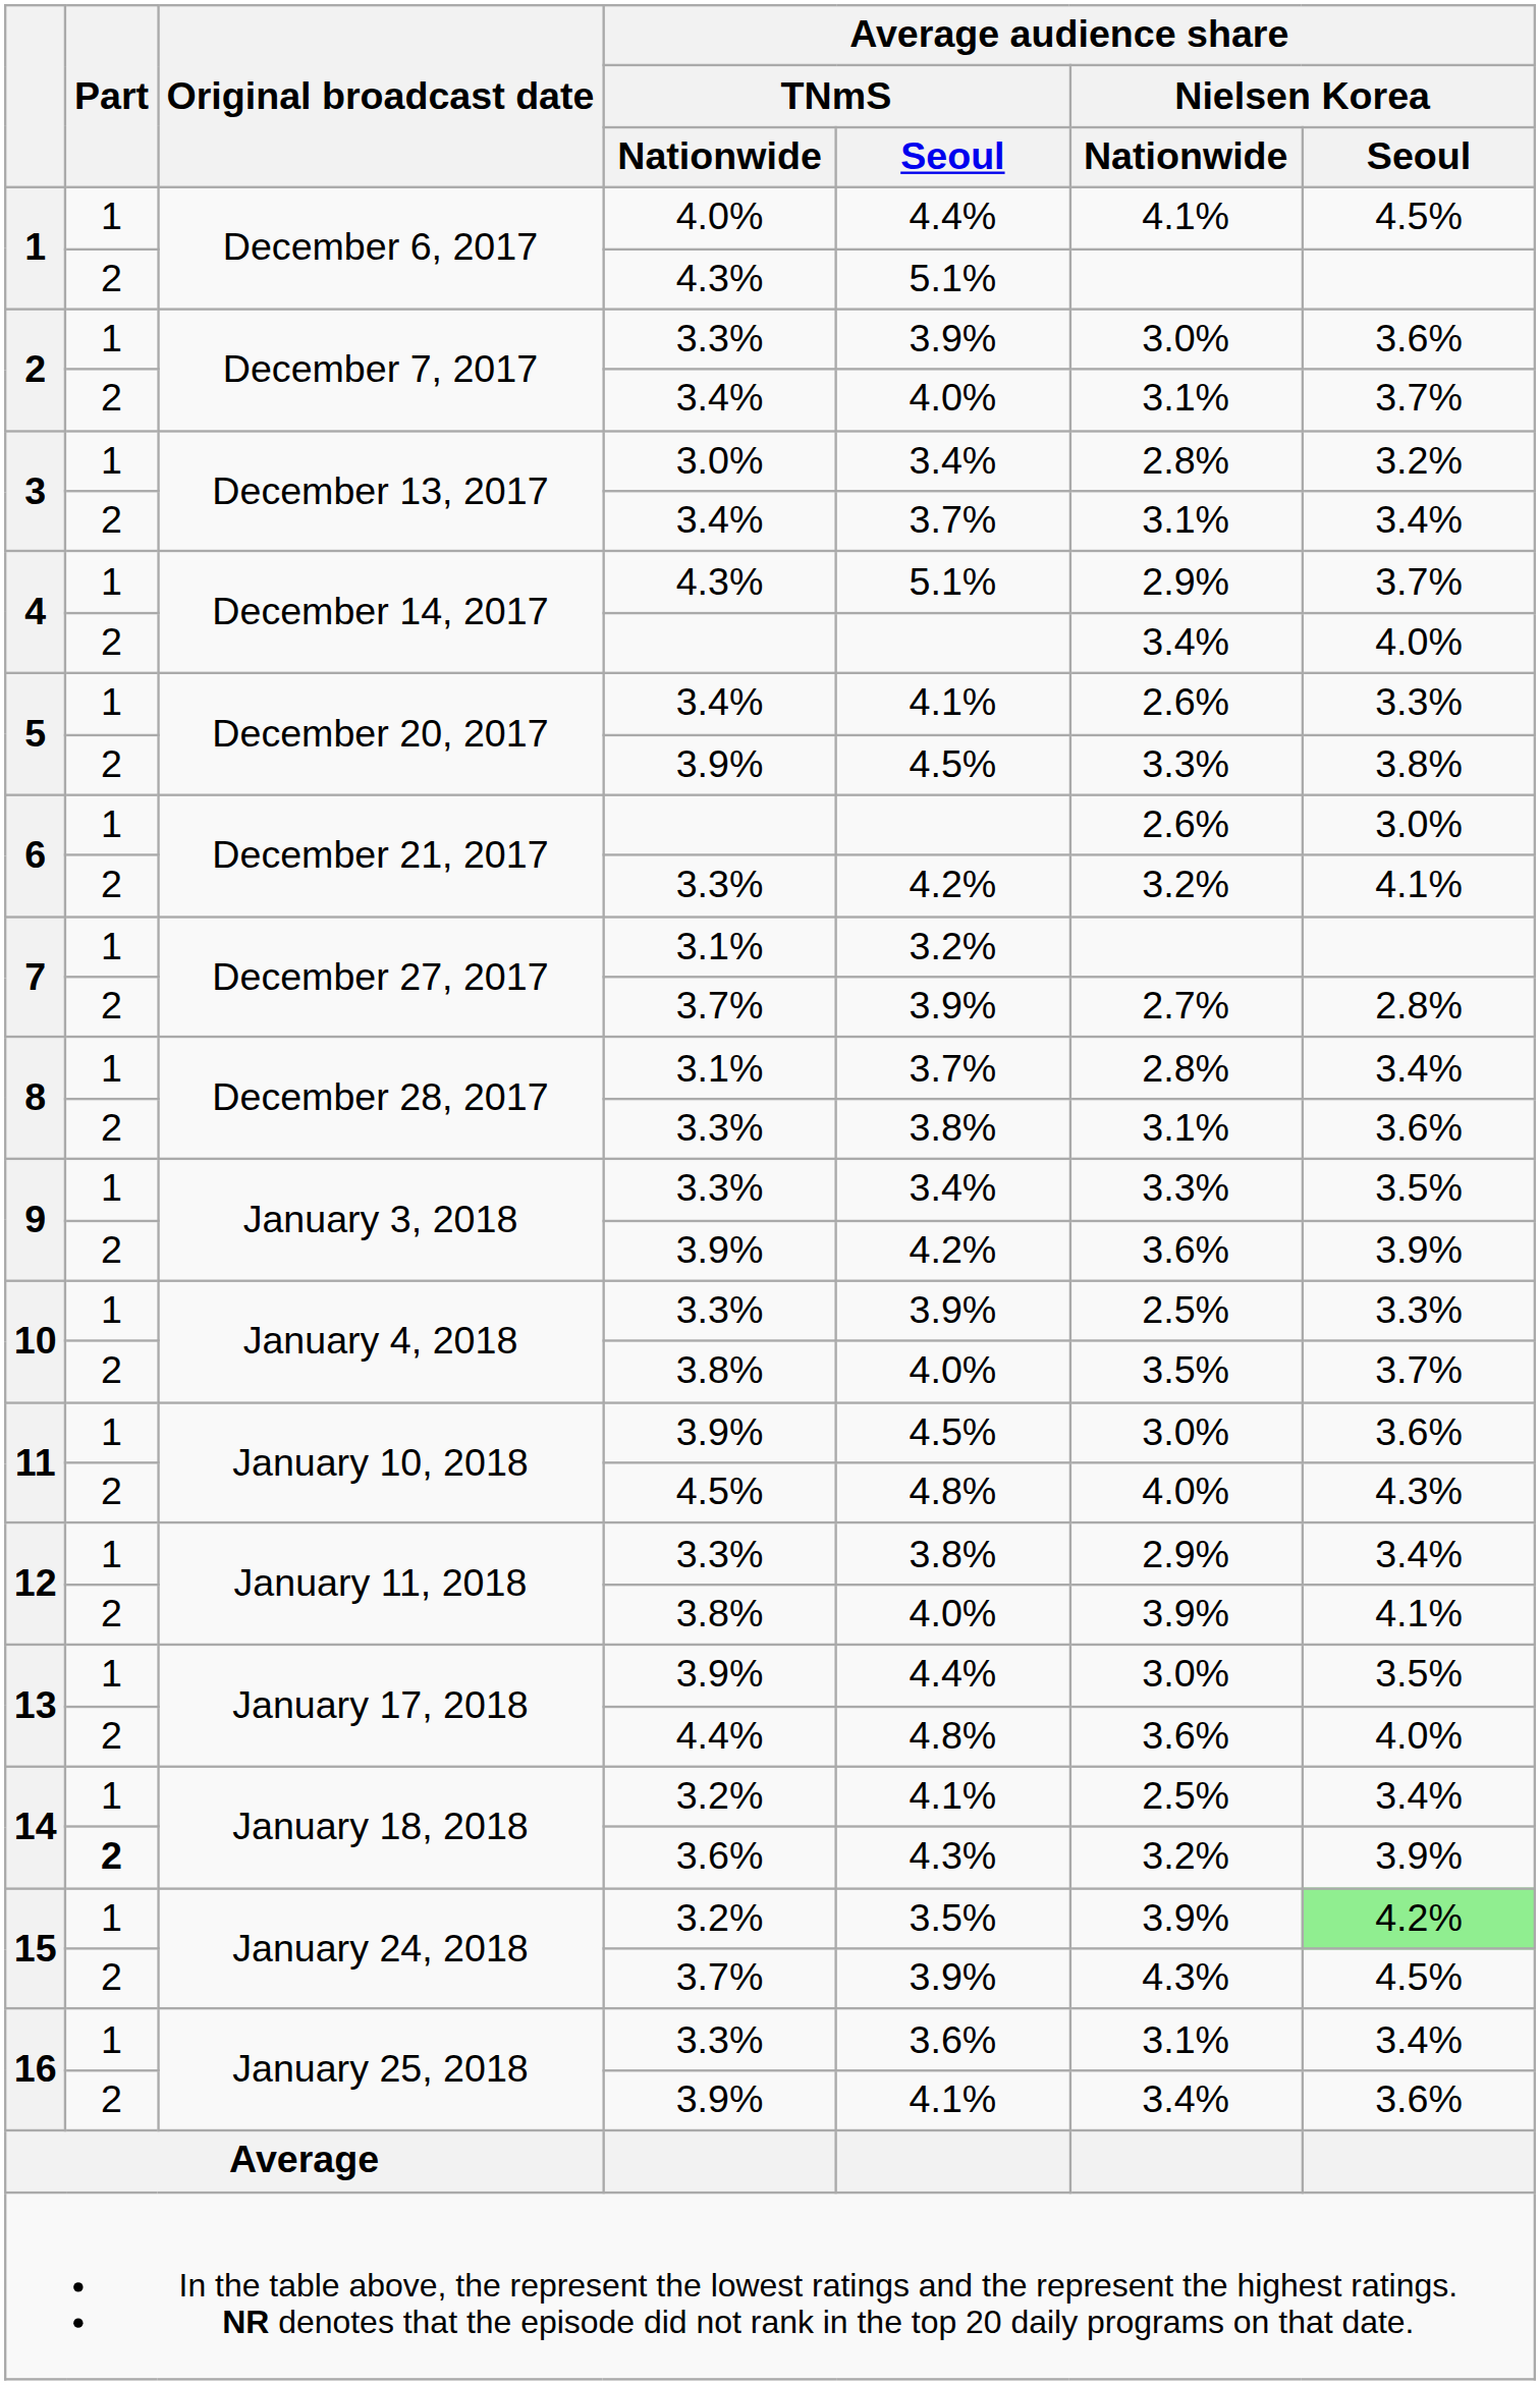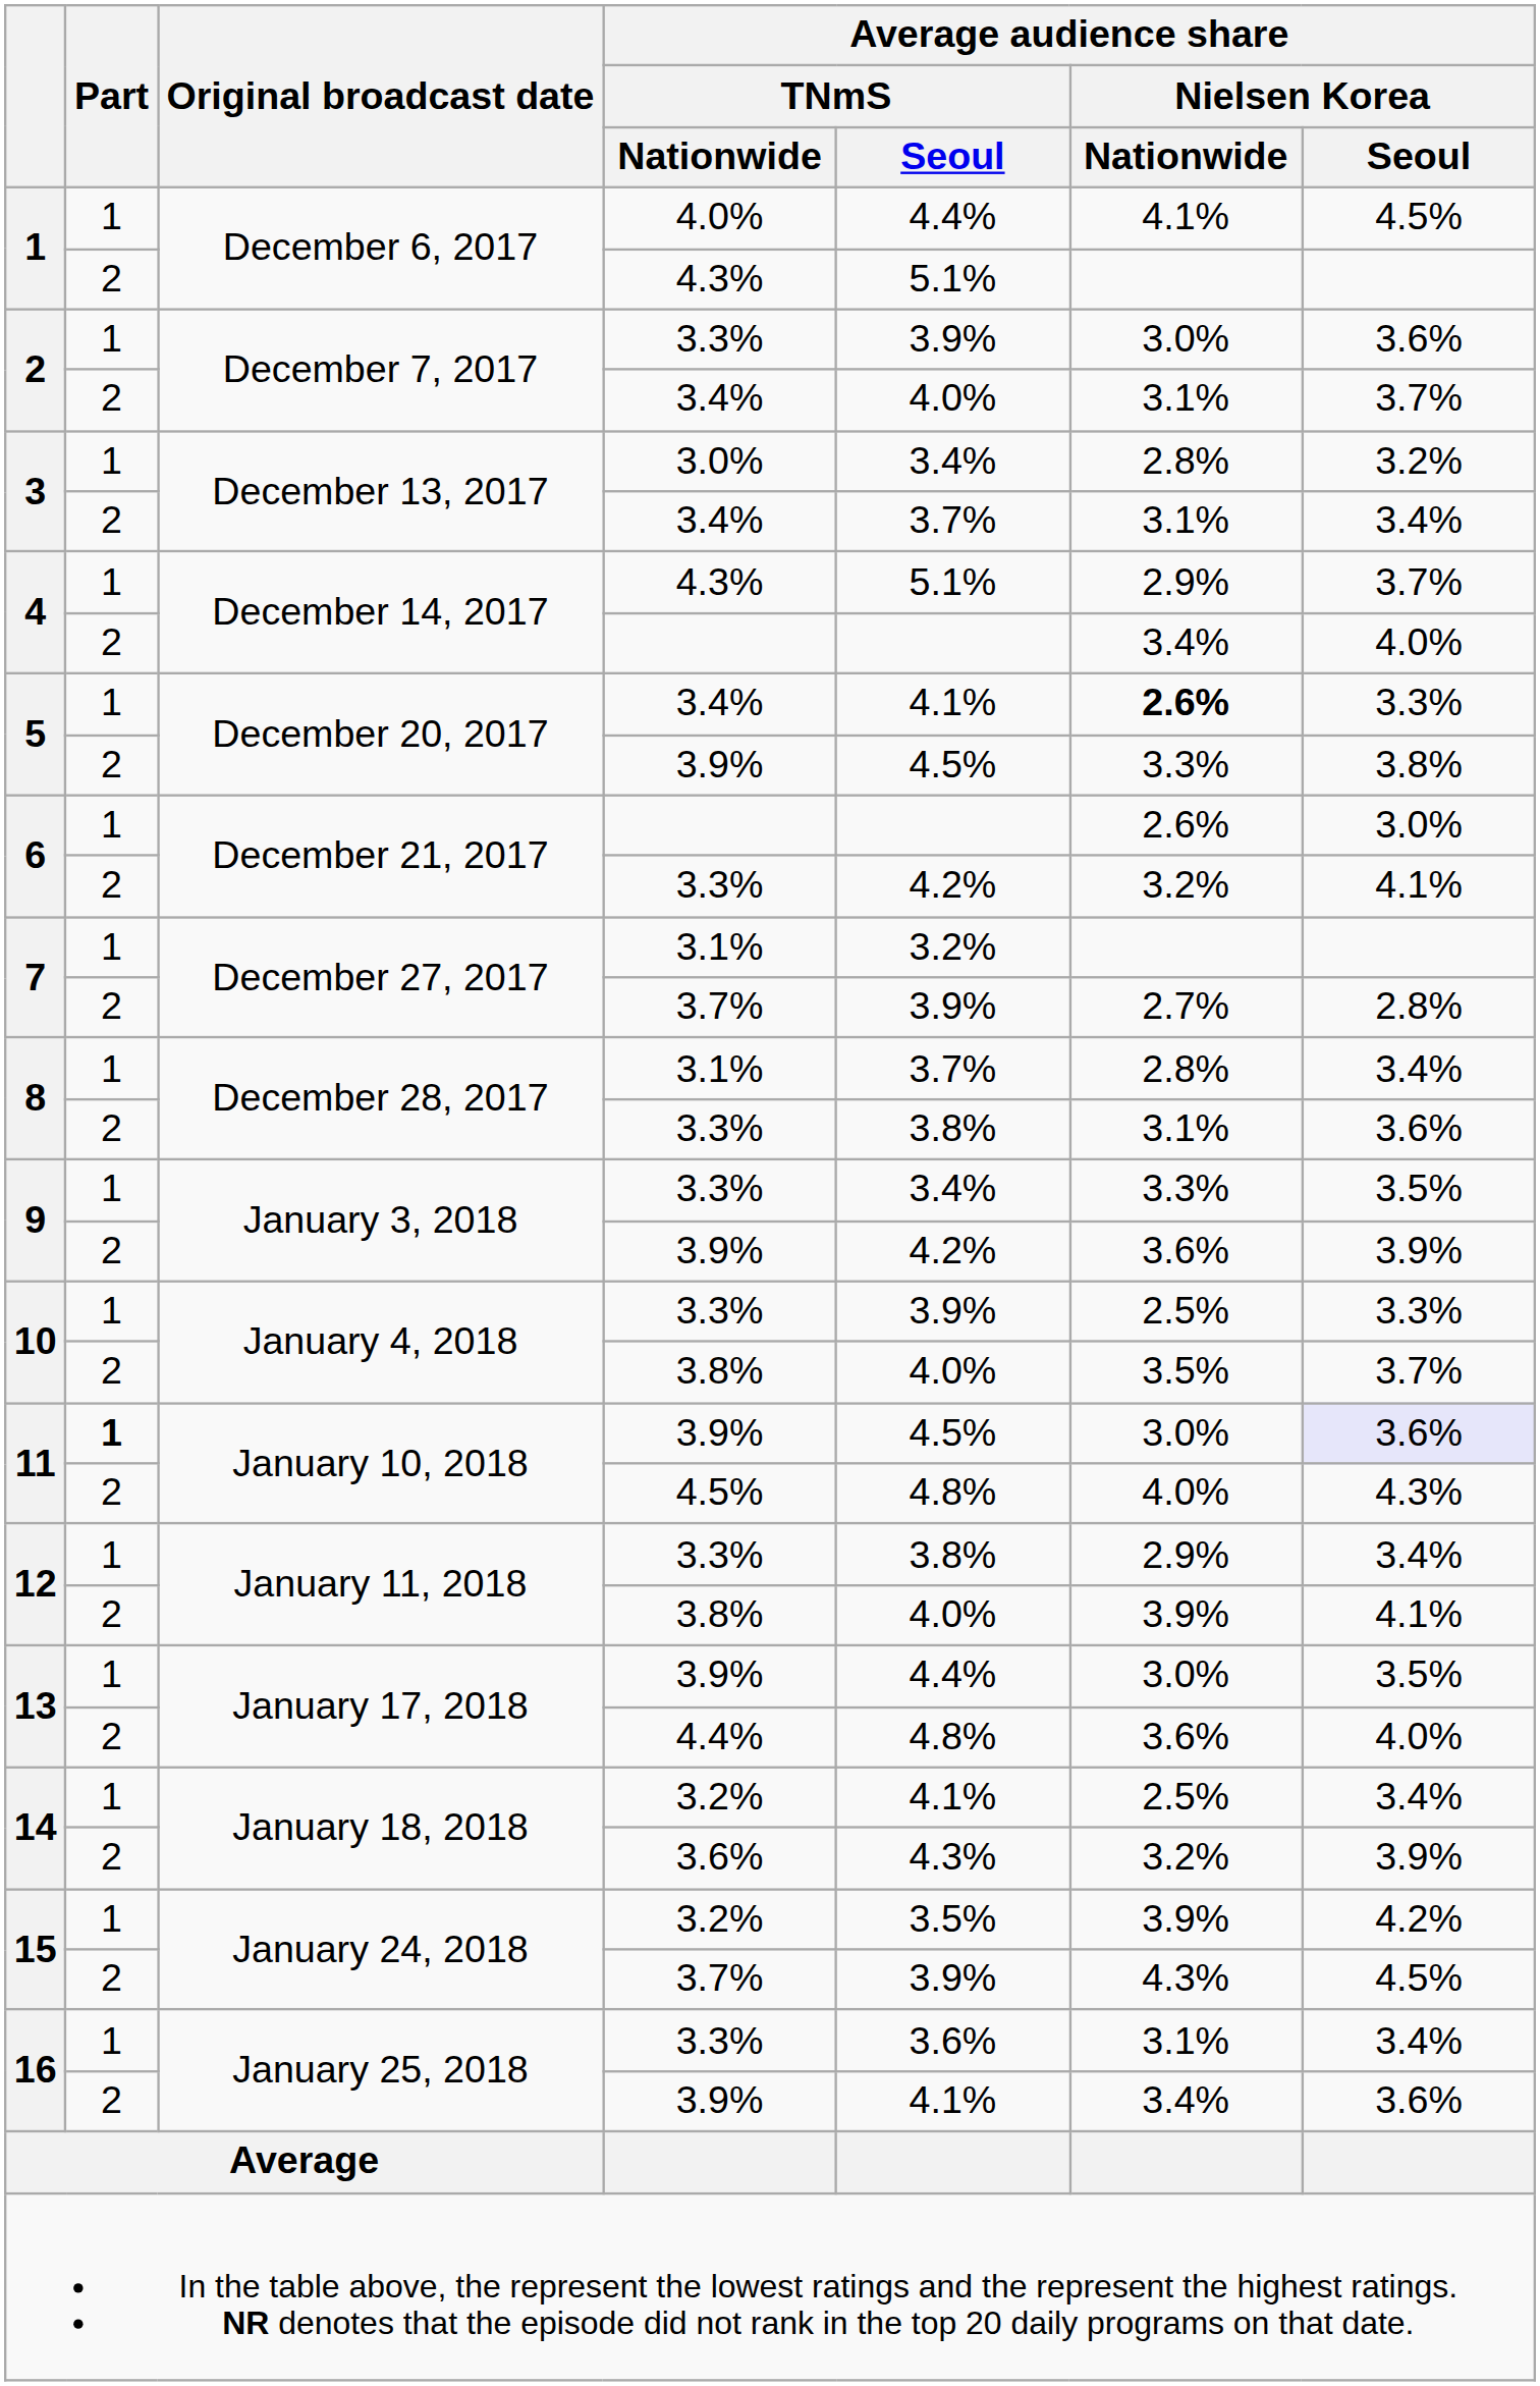5 / 3.4% | Average audience share / Nielsen Korea / Nationwide: normal -> bold
11 / 3.9% | Part: normal -> bold
11 / 3.9% | Average audience share / Nielsen Korea / Seoul: no background -> lavender background
14 / 3.6% | Part: bold -> normal
15 / 3.2% | Average audience share / Nielsen Korea / Seoul: lightgreen background -> no background
